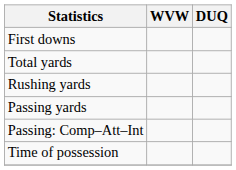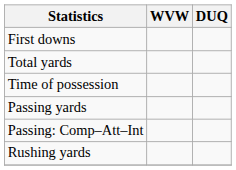rows swapped: Rushing yards <-> Time of possession
